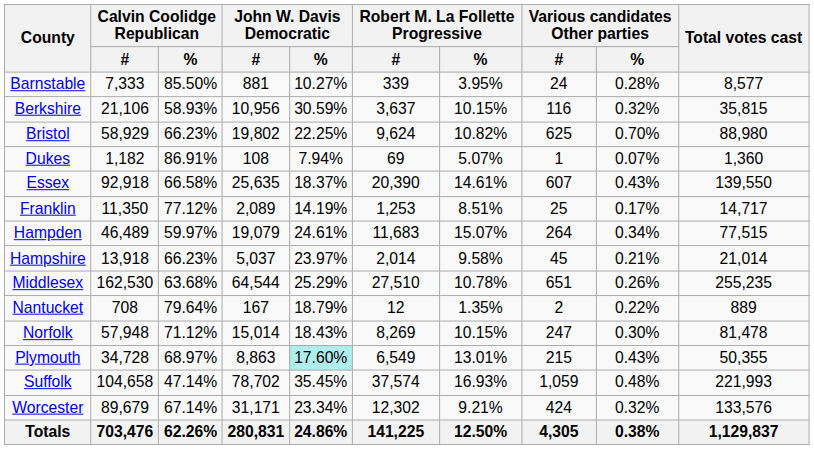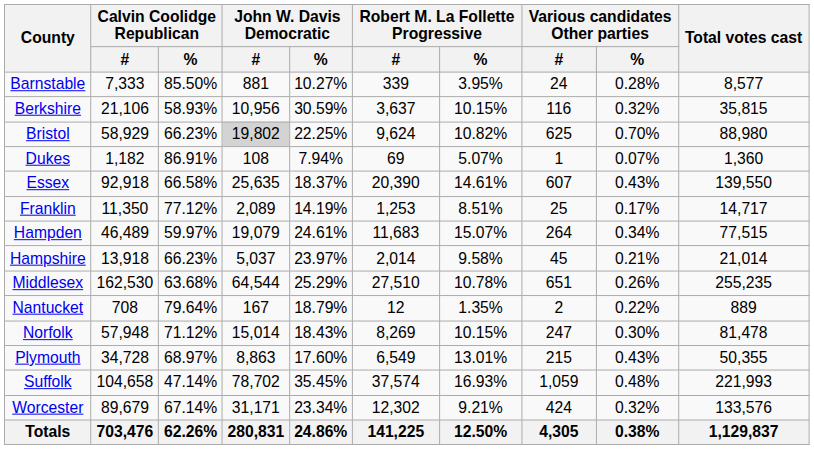Bristol | John W. Davis Democratic / #: no background -> lightgrey background
Plymouth | John W. Davis Democratic / %: paleturquoise background -> no background
